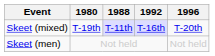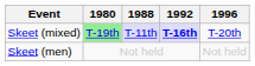Skeet (mixed) | 1980: no background -> lightgreen background
Skeet (mixed) | 1992: normal -> bold
